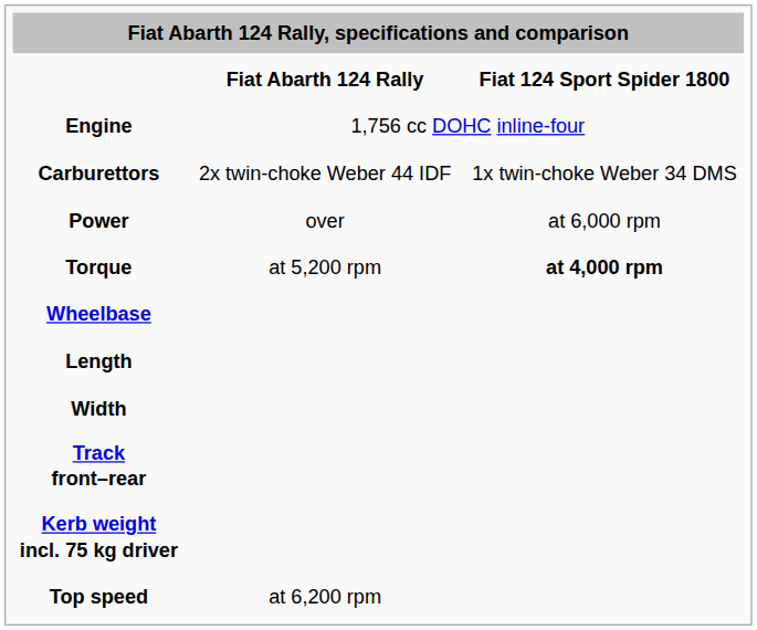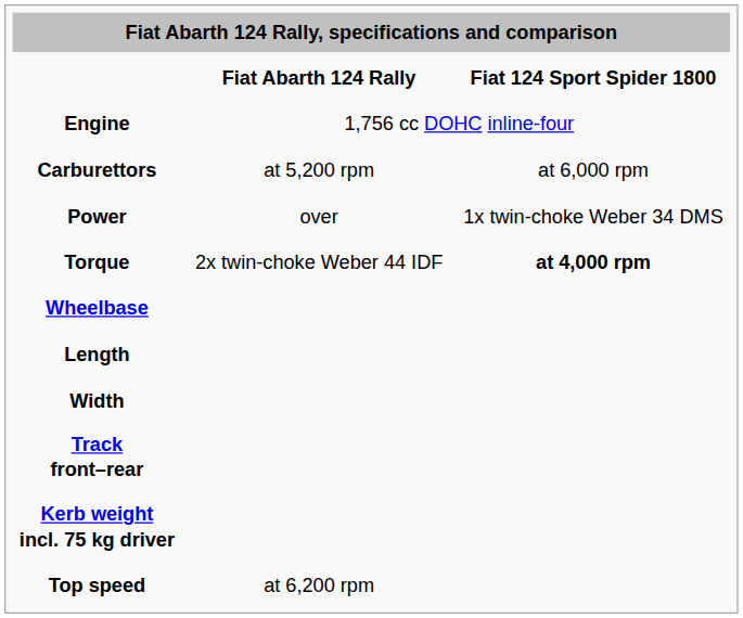Carburettors | Fiat Abarth 124 Rally: 2x twin-choke Weber 44 IDF -> at 5,200 rpm
Carburettors | Fiat 124 Sport Spider 1800: 1x twin-choke Weber 34 DMS -> at 6,000 rpm
Power | Fiat 124 Sport Spider 1800: at 6,000 rpm -> 1x twin-choke Weber 34 DMS
Torque | Fiat Abarth 124 Rally: at 5,200 rpm -> 2x twin-choke Weber 44 IDF
